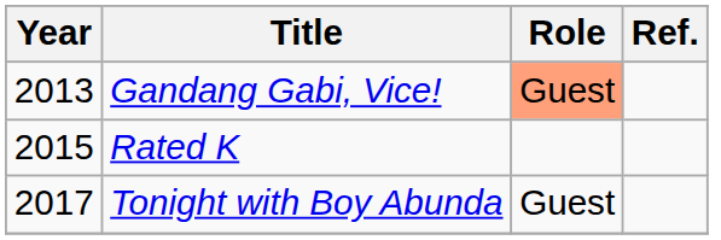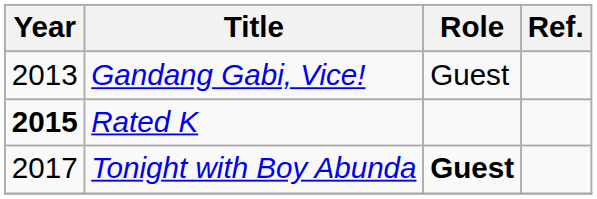Gandang Gabi, Vice! | Role: lightsalmon background -> no background
Rated K | Year: normal -> bold
Tonight with Boy Abunda | Role: normal -> bold
